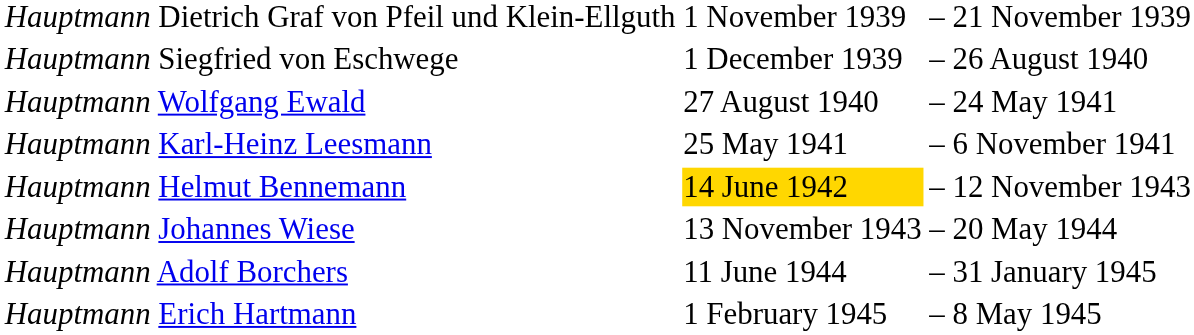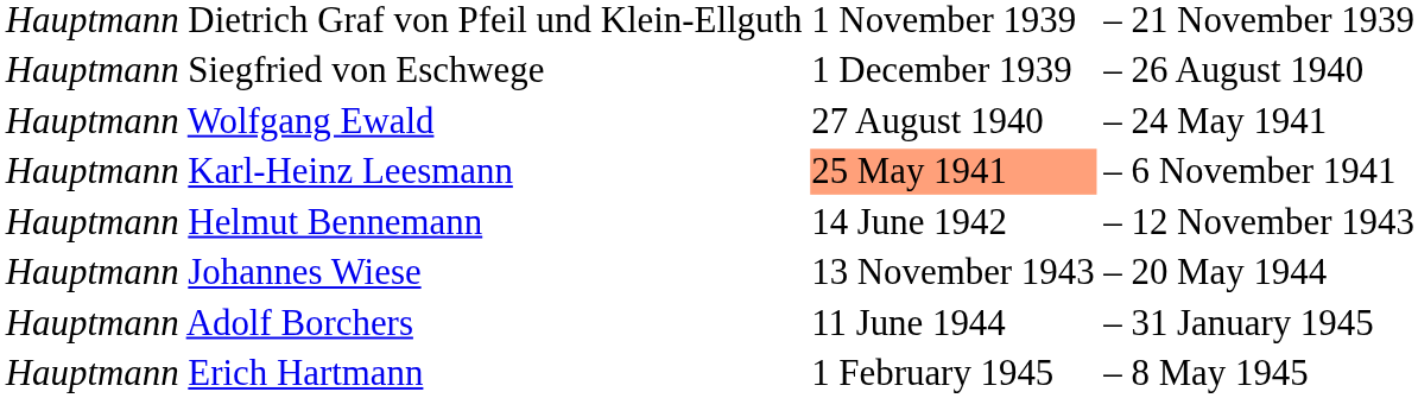Hauptmann Karl-Heinz Leesmann | column 2: no background -> lightsalmon background
Hauptmann Helmut Bennemann | column 2: gold background -> no background
